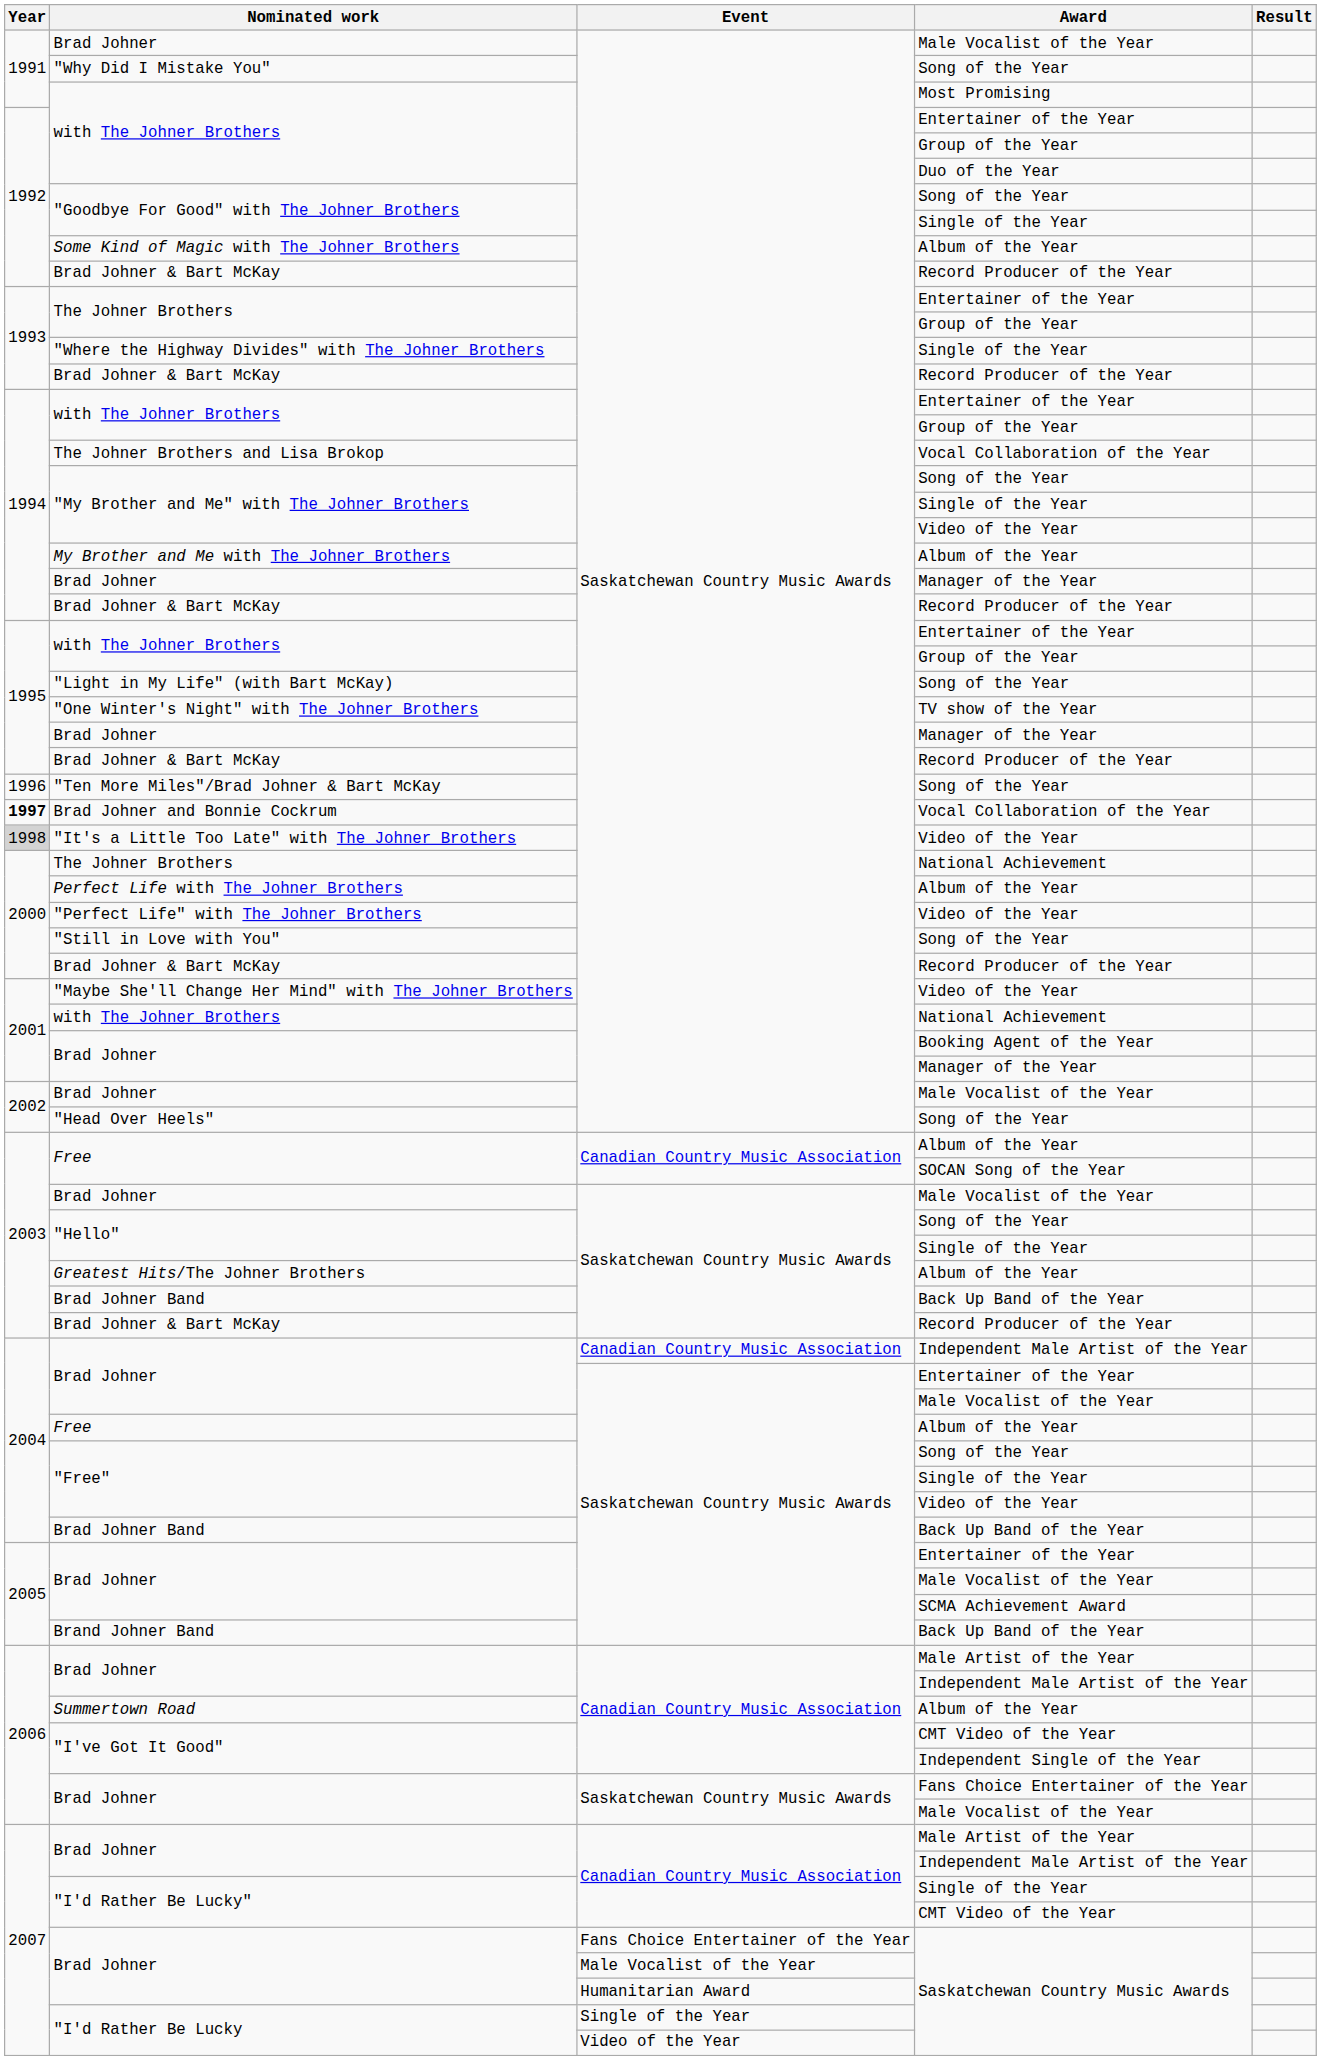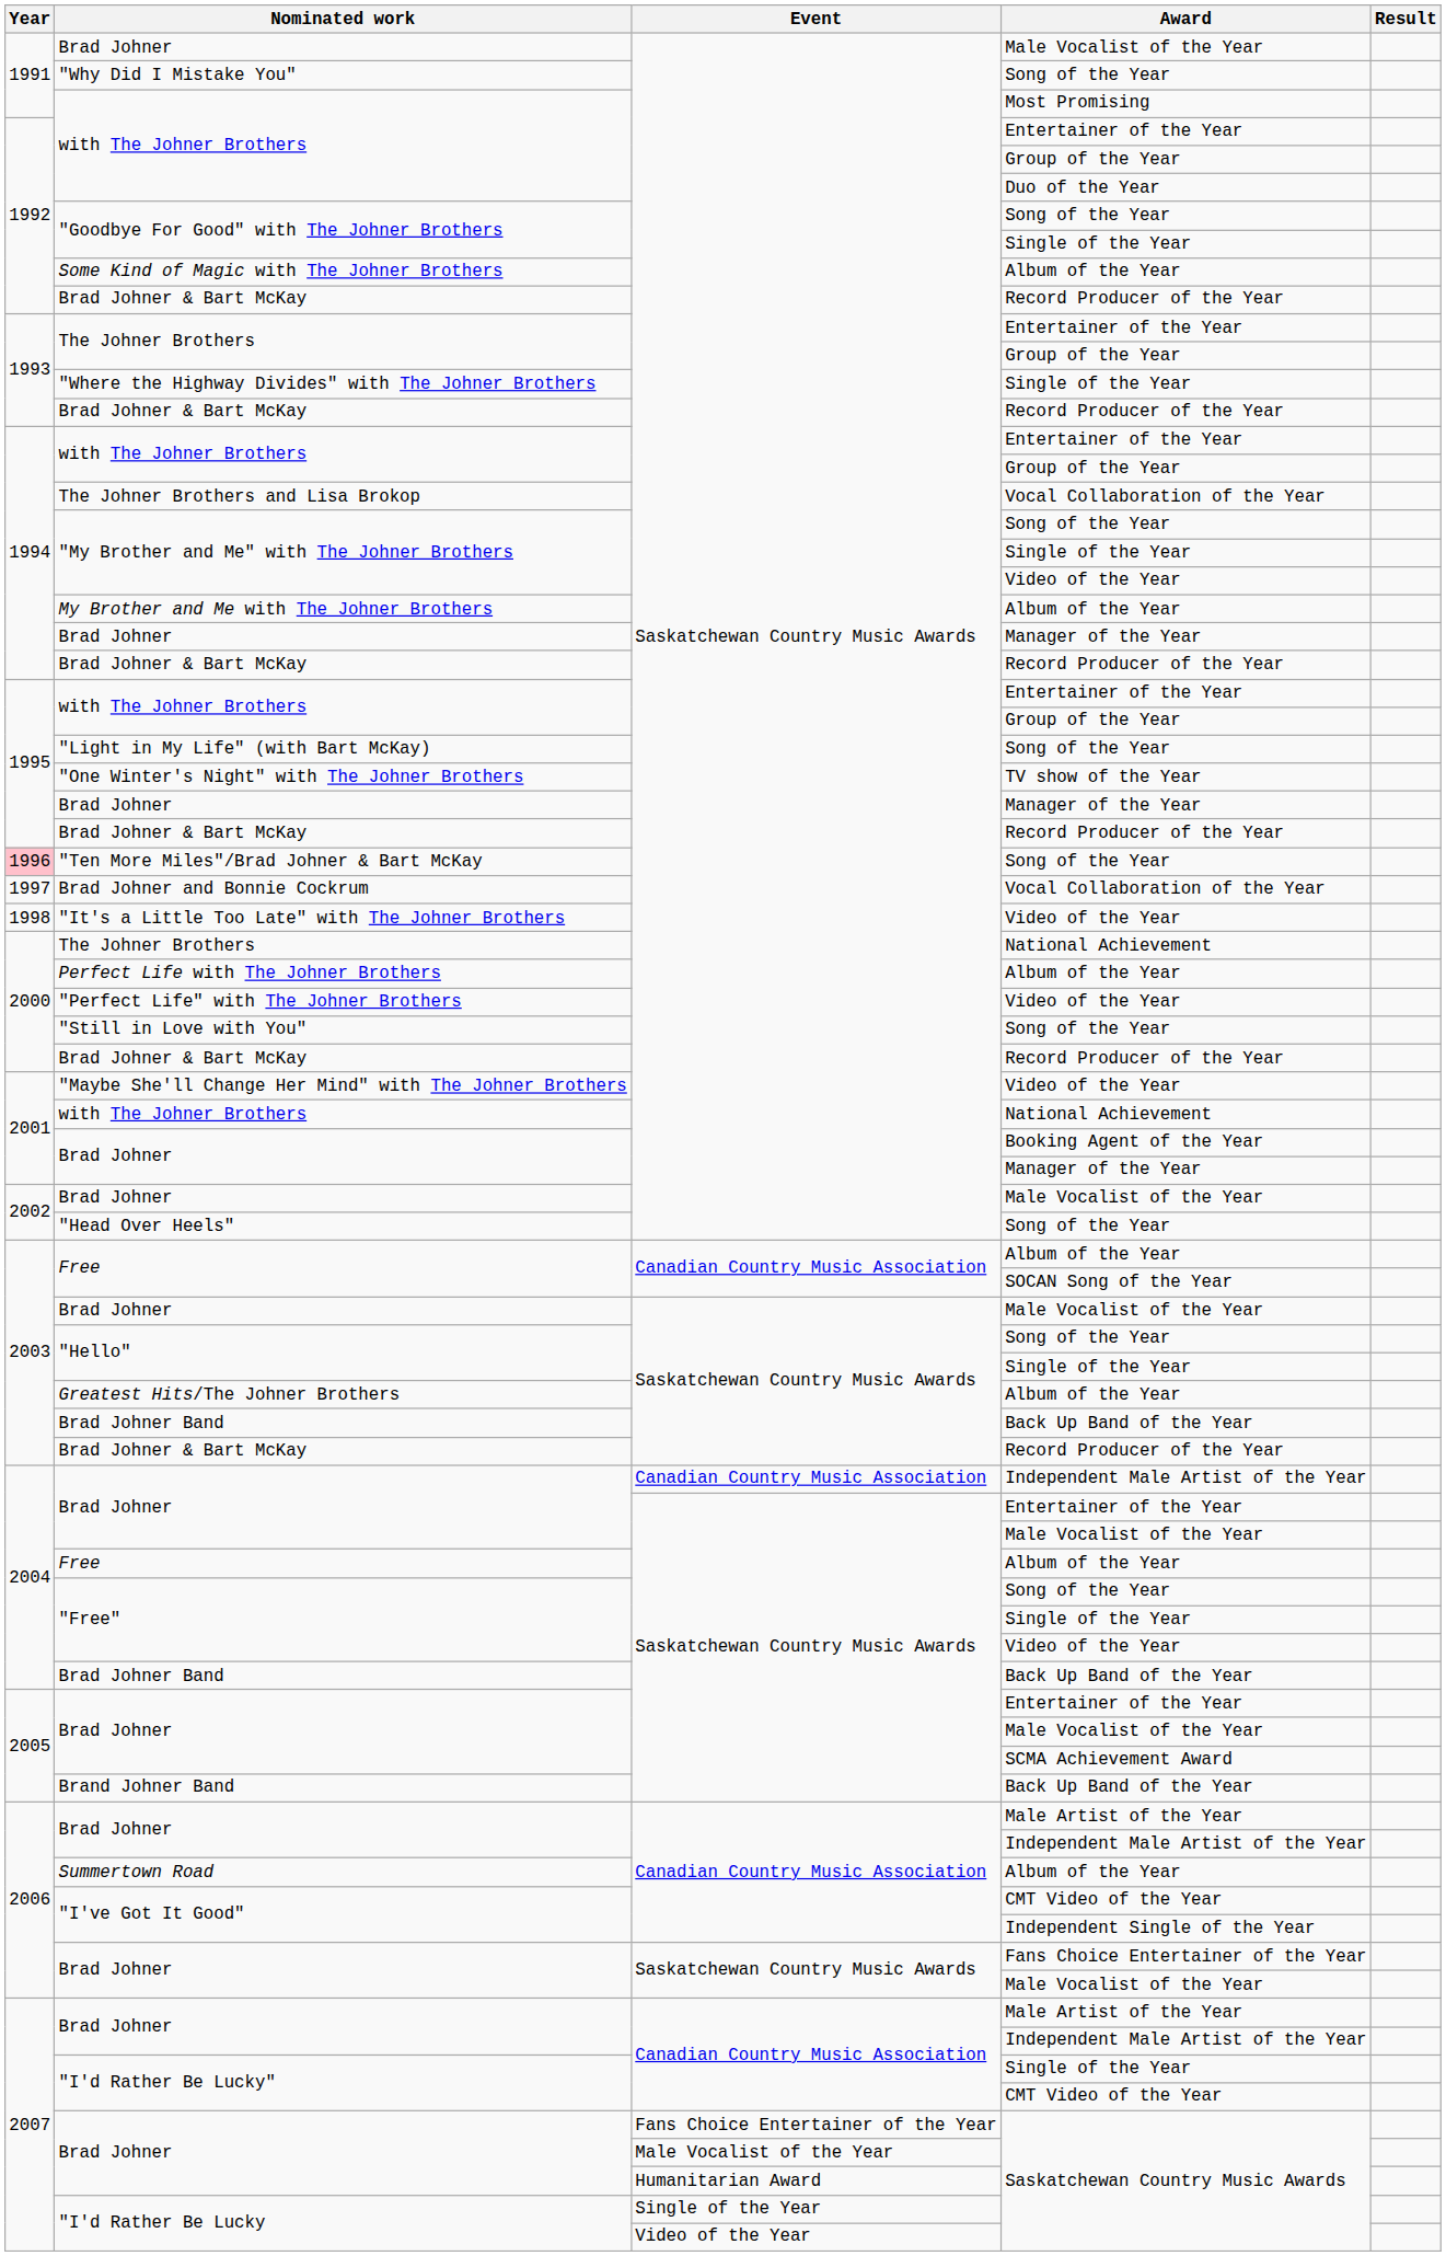"Ten More Miles"/Brad Johner & Bart McKay | Year: no background -> pink background
Brad Johner and Bonnie Cockrum | Year: bold -> normal
"It's a Little Too Late" with The Johner Brothers | Year: lightgrey background -> no background
